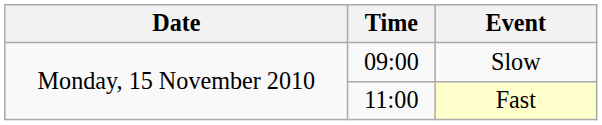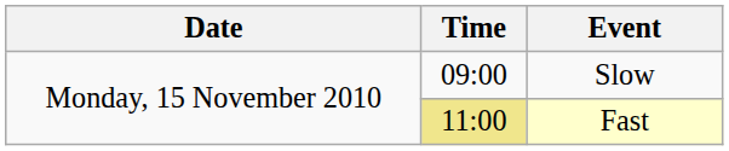Fast | Time: no background -> khaki background
